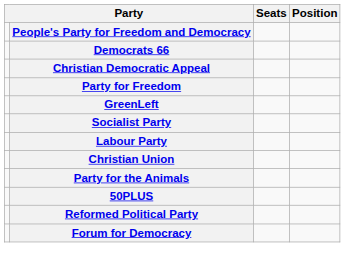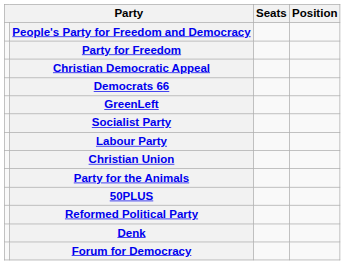rows swapped: Party for Freedom <-> Democrats 66
+ row: Denk
